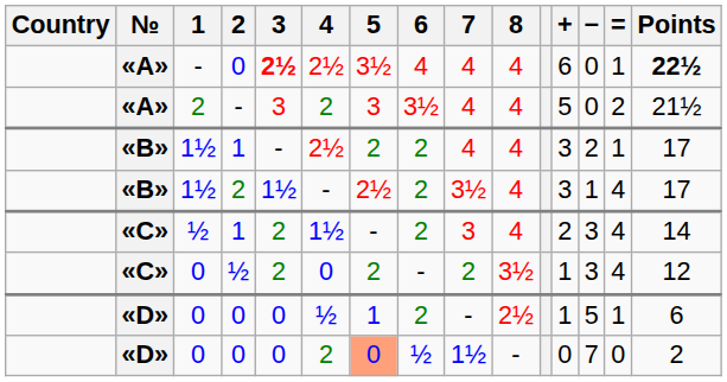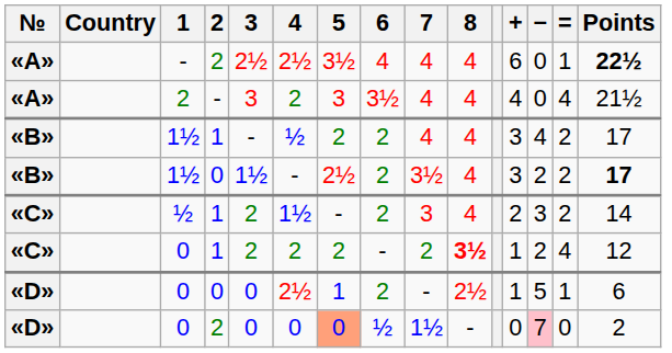columns swapped: № <-> Country
row 2 | 2: 0 -> 2
row 2 | 3: bold -> normal
row 3 | +: 5 -> 4
row 3 | =: 2 -> 4
row 4 | 4: 2½ -> ½
row 4 | −: 2 -> 4
row 4 | =: 1 -> 2
row 5 | 2: 2 -> 0
row 5 | −: 1 -> 2
row 5 | =: 4 -> 2
row 5 | Points: normal -> bold
row 6 | =: 4 -> 2
row 7 | 2: ½ -> 1
row 7 | 4: 0 -> 2
row 7 | 8: normal -> bold
row 7 | −: 3 -> 2
row 8 | 4: ½ -> 2½
row 9 | 2: 0 -> 2
row 9 | 4: 2 -> 0
row 9 | −: no background -> pink background
